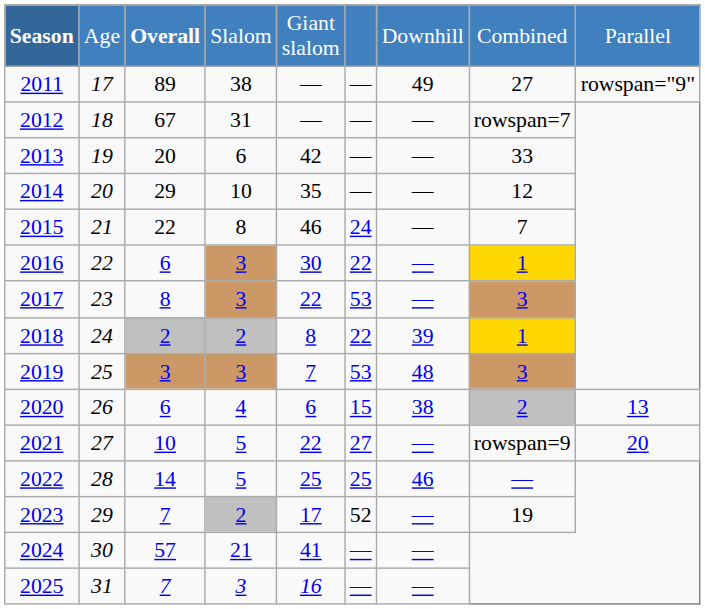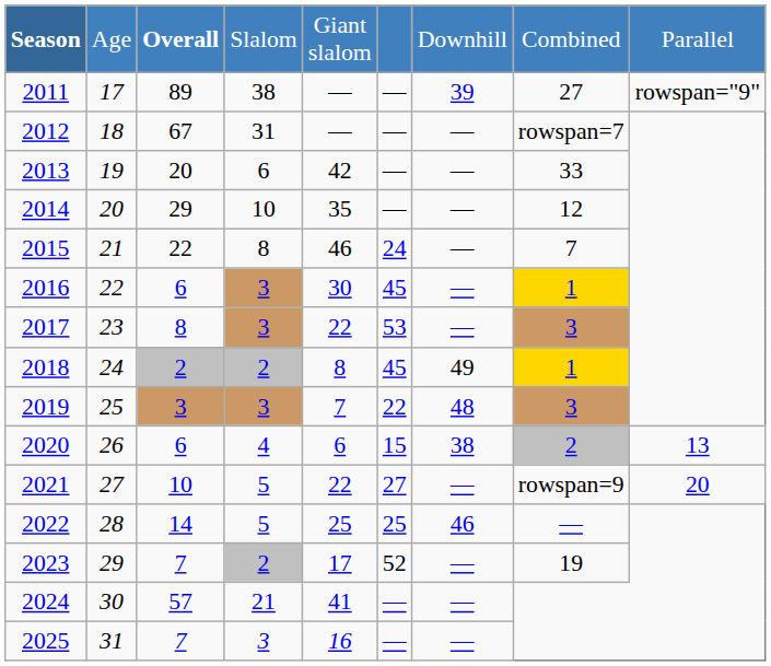2011 | column 7: 49 -> 39
2016 | column 6: 22 -> 45
2018 | column 6: 22 -> 45
2018 | column 7: 39 -> 49
2019 | column 6: 53 -> 22
